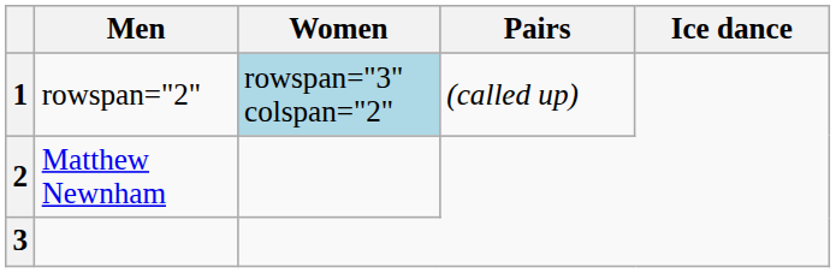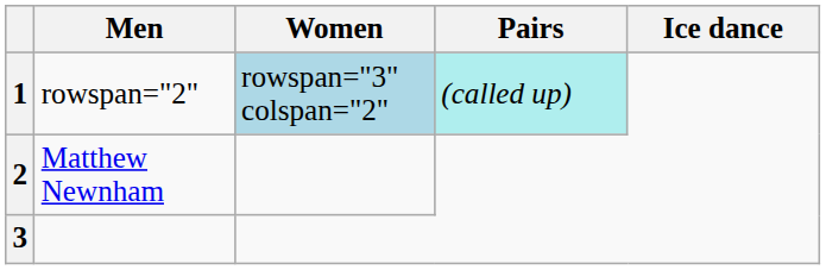1 | Pairs: no background -> paleturquoise background
